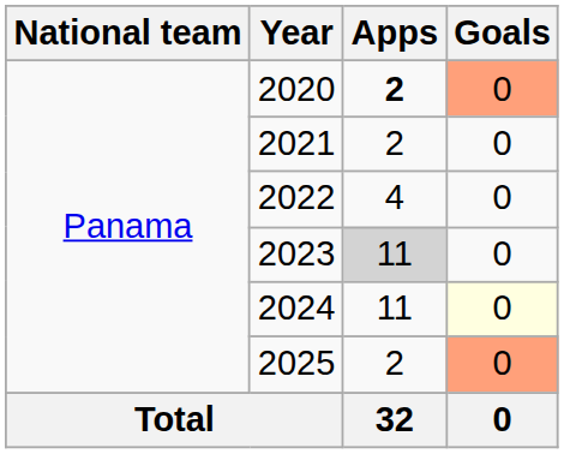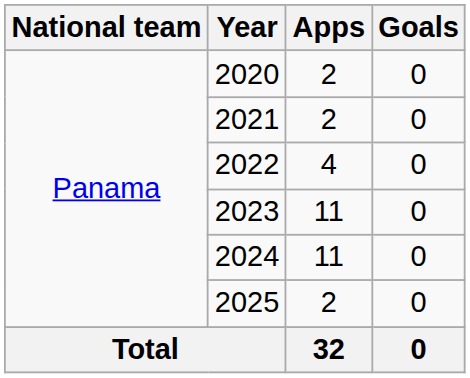2020 | Apps: bold -> normal
2020 | Goals: lightsalmon background -> no background
2023 | Apps: lightgrey background -> no background
2024 | Goals: lightyellow background -> no background
2025 | Goals: lightsalmon background -> no background
